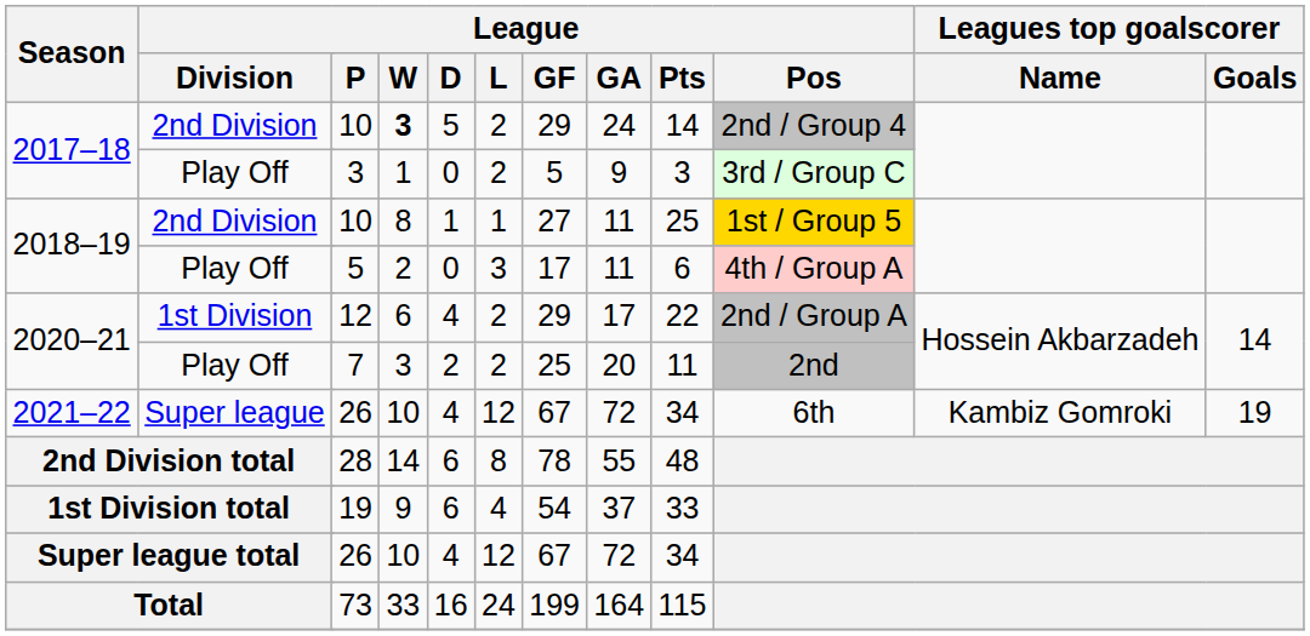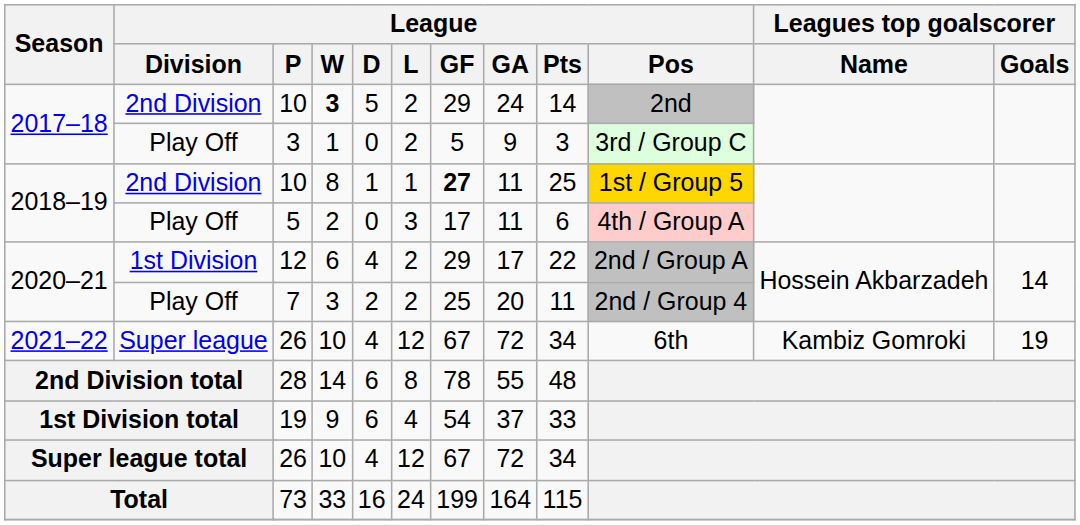2017–18 / 10 | League / Pos: 2nd / Group 4 -> 2nd
2018–19 / 10 | League / GF: normal -> bold
7 | League / Pos: 2nd -> 2nd / Group 4
